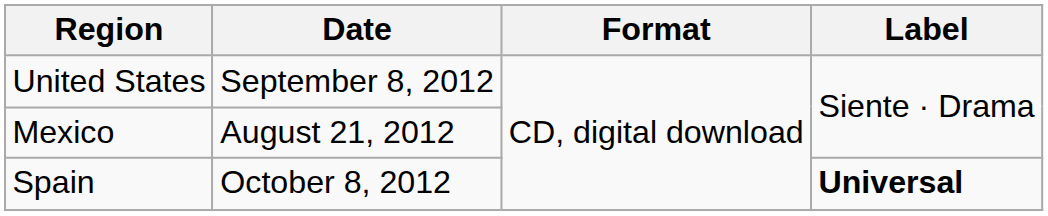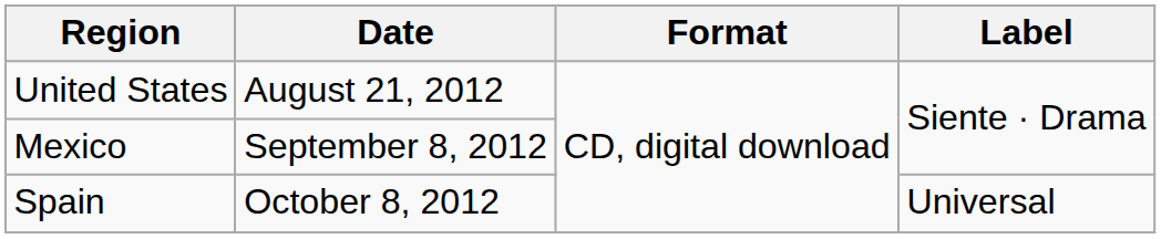United States | Date: September 8, 2012 -> August 21, 2012
Mexico | Date: August 21, 2012 -> September 8, 2012
Spain | Label: bold -> normal
